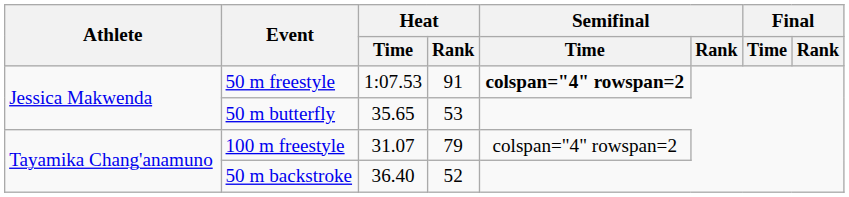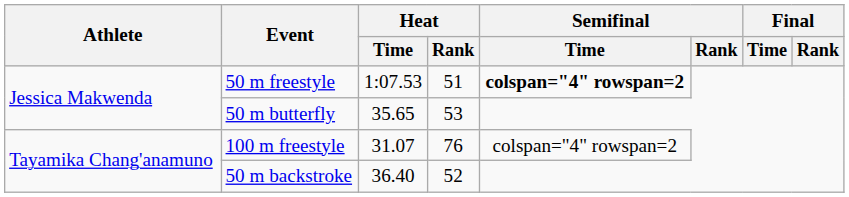50 m freestyle | Heat / Rank: 91 -> 51
100 m freestyle | Heat / Rank: 79 -> 76
